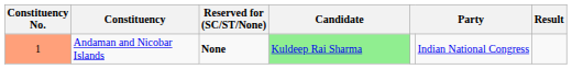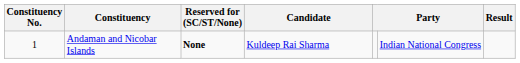Andaman and Nicobar Islands | Constituency No.: lightsalmon background -> no background
Andaman and Nicobar Islands | Candidate: lightgreen background -> no background
